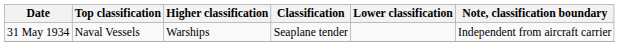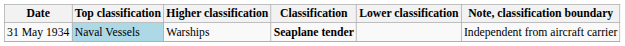31 May 1934 | Top classification: no background -> lightblue background
31 May 1934 | Classification: normal -> bold
